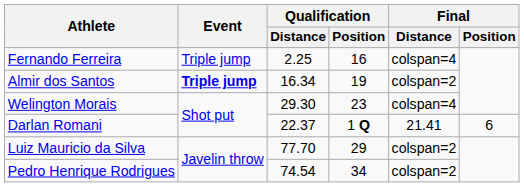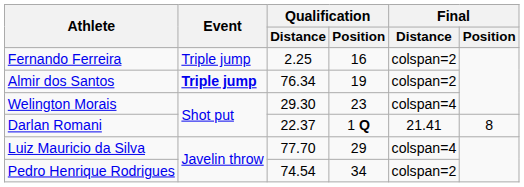Fernando Ferreira | Final / Distance: colspan=4 -> colspan=2
Almir dos Santos | Qualification / Distance: 16.34 -> 76.34
Darlan Romani | Final / Position: 6 -> 8
Luiz Mauricio da Silva | Final / Distance: colspan=2 -> colspan=4
